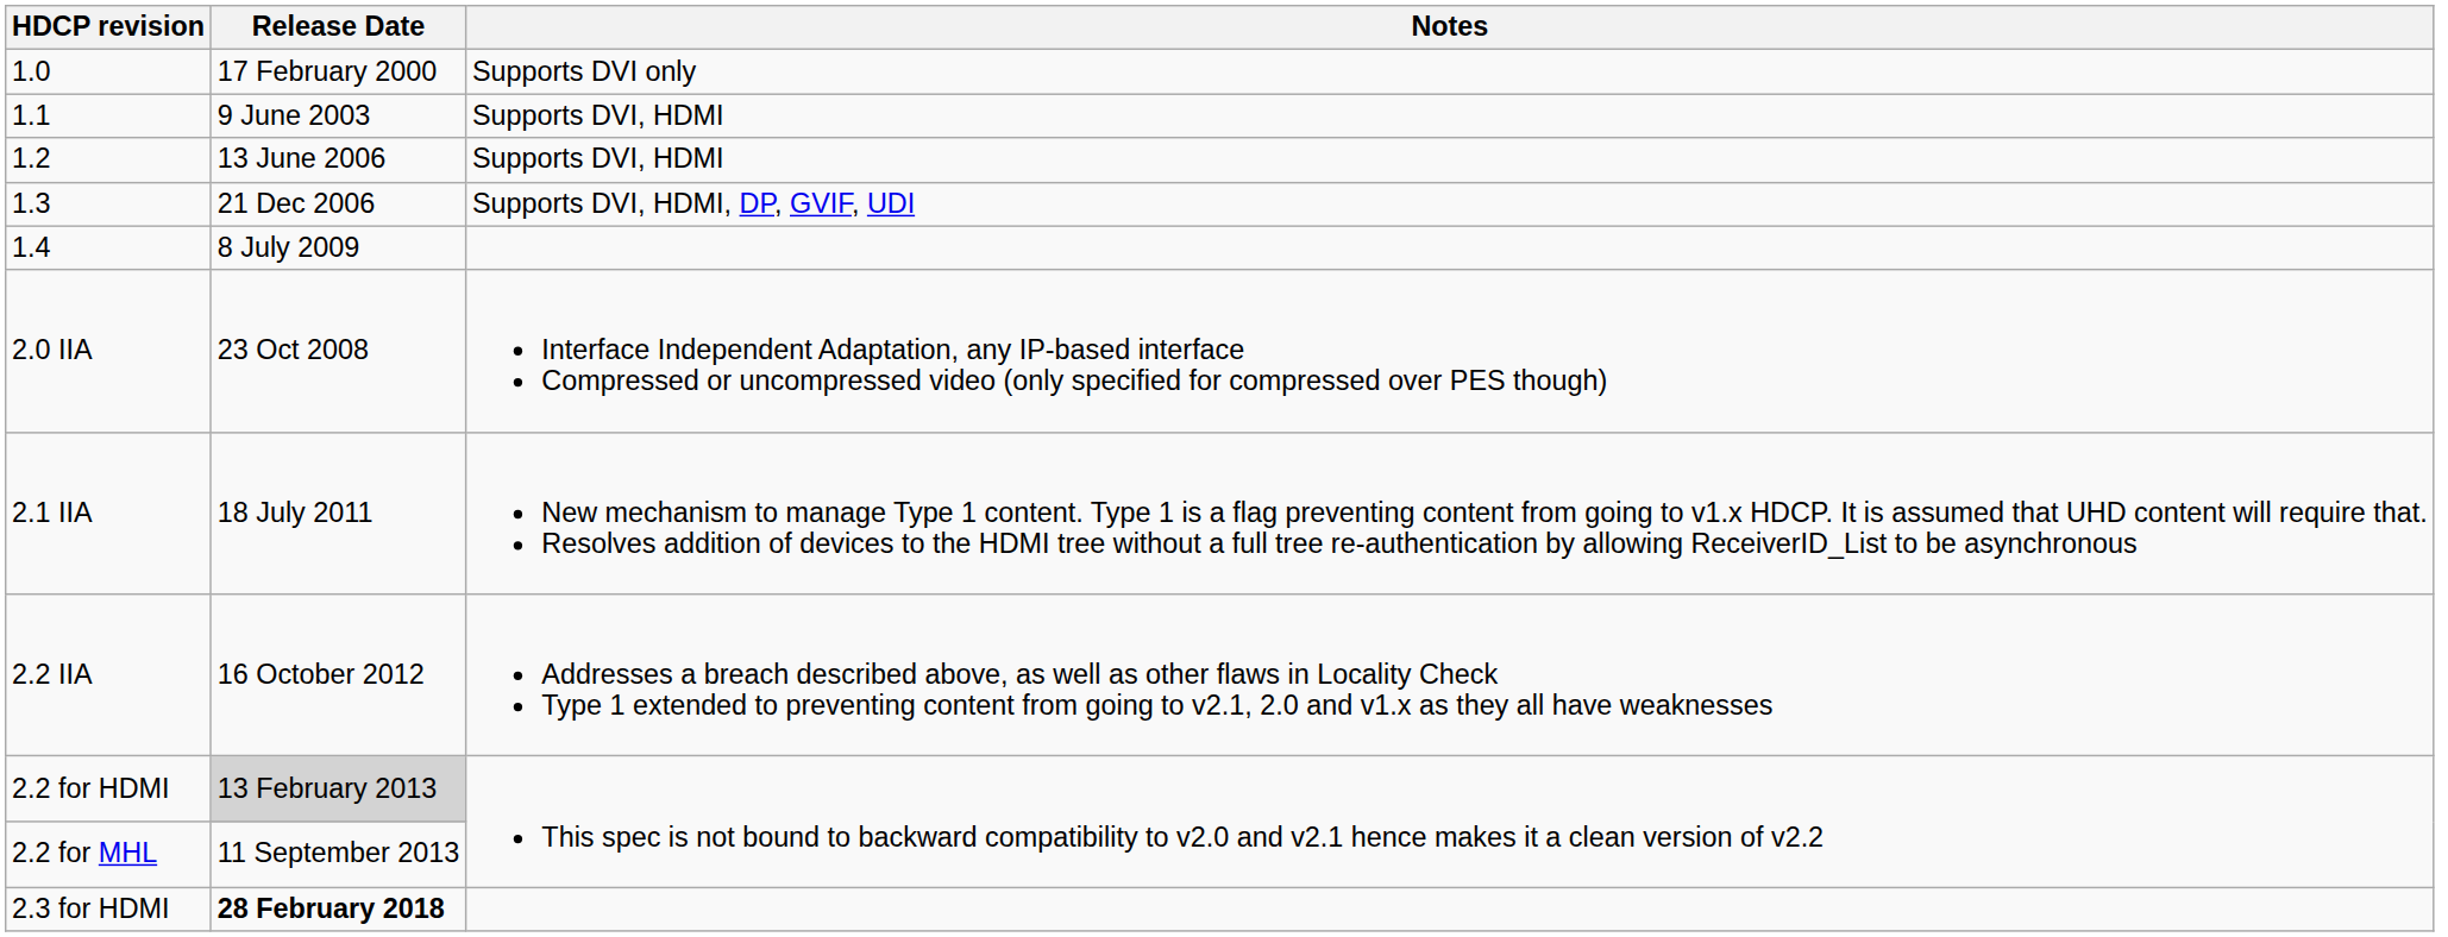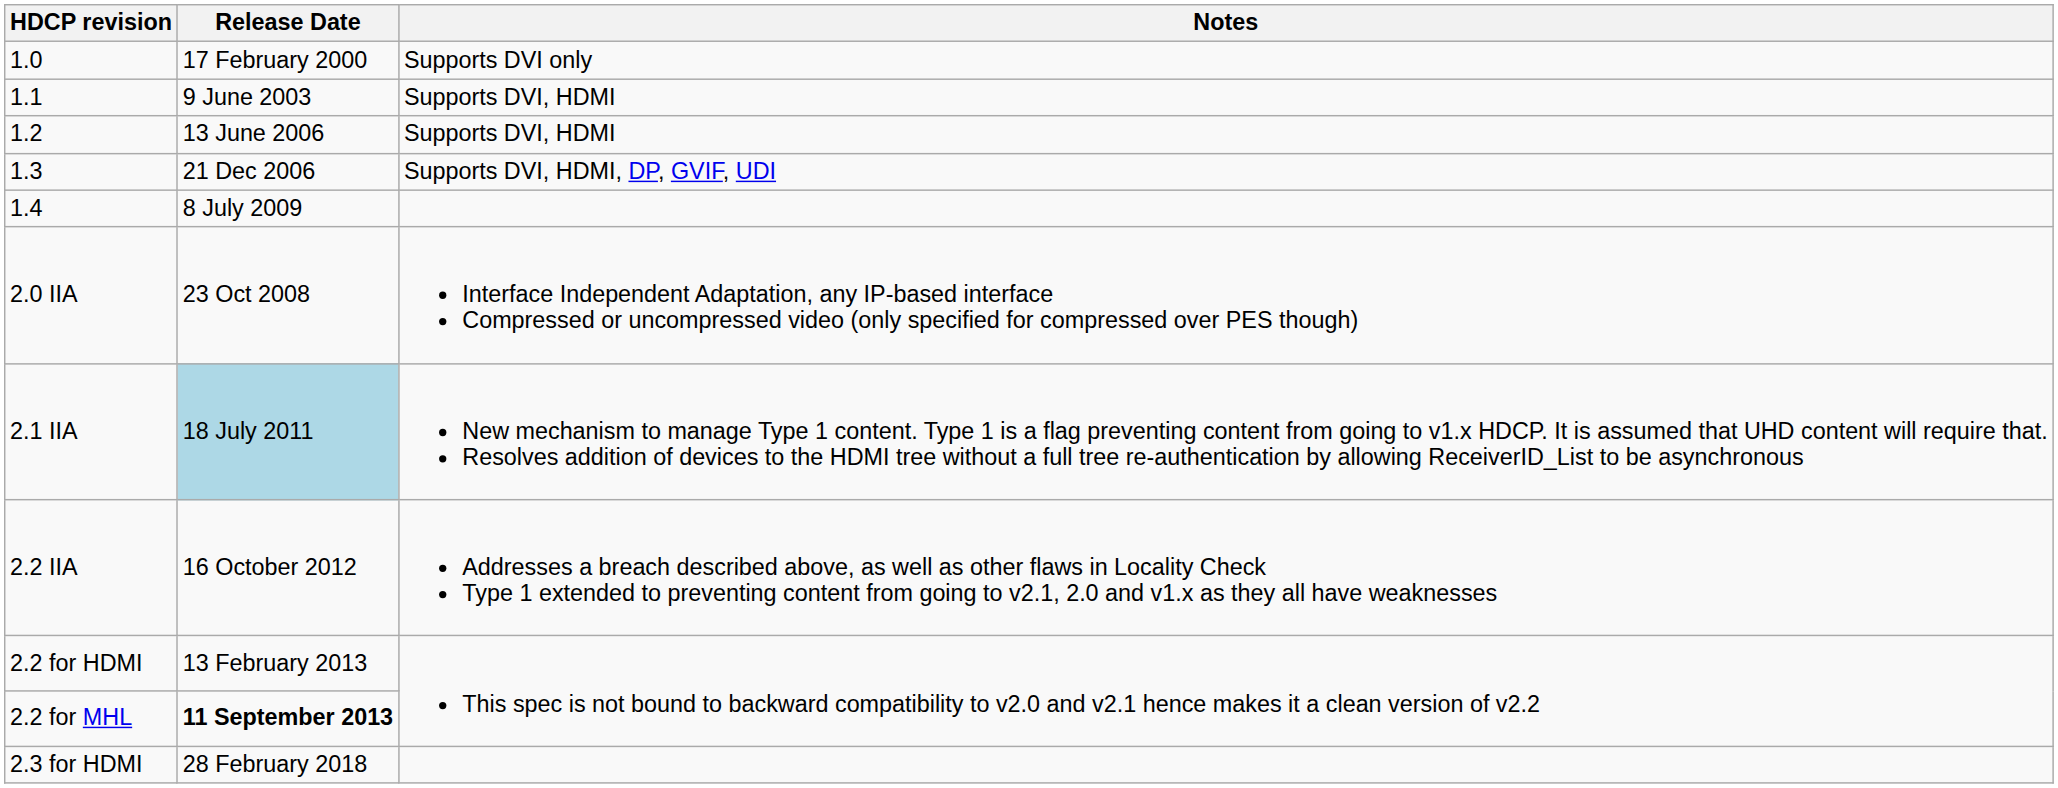2.1 IIA | Release Date: no background -> lightblue background
2.2 for HDMI | Release Date: lightgrey background -> no background
2.2 for MHL | Release Date: normal -> bold
2.3 for HDMI | Release Date: bold -> normal
